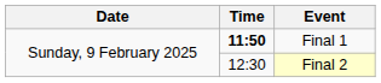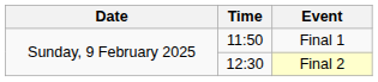Final 1 | Time: bold -> normal
